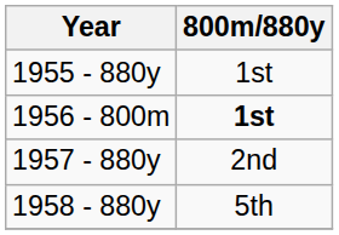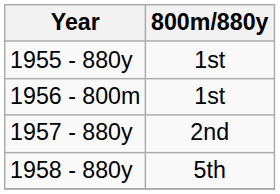1956 - 800m | 800m/880y: bold -> normal
